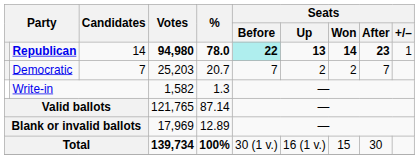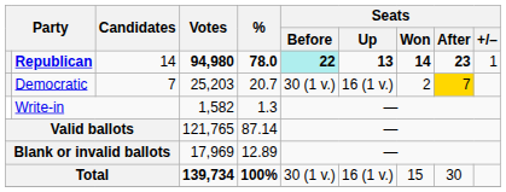Democratic | Seats / Before: 7 -> 30 (1 v.)
Democratic | Seats / Up: 2 -> 16 (1 v.)
Democratic | Seats / After: no background -> gold background
